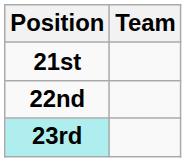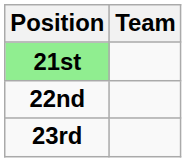21st | Position: no background -> lightgreen background
23rd | Position: paleturquoise background -> no background
